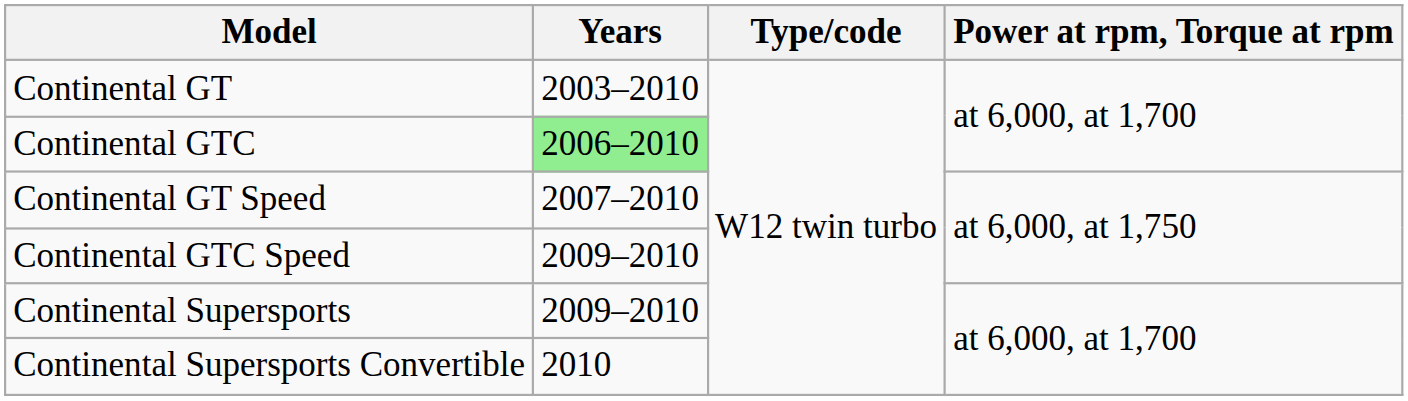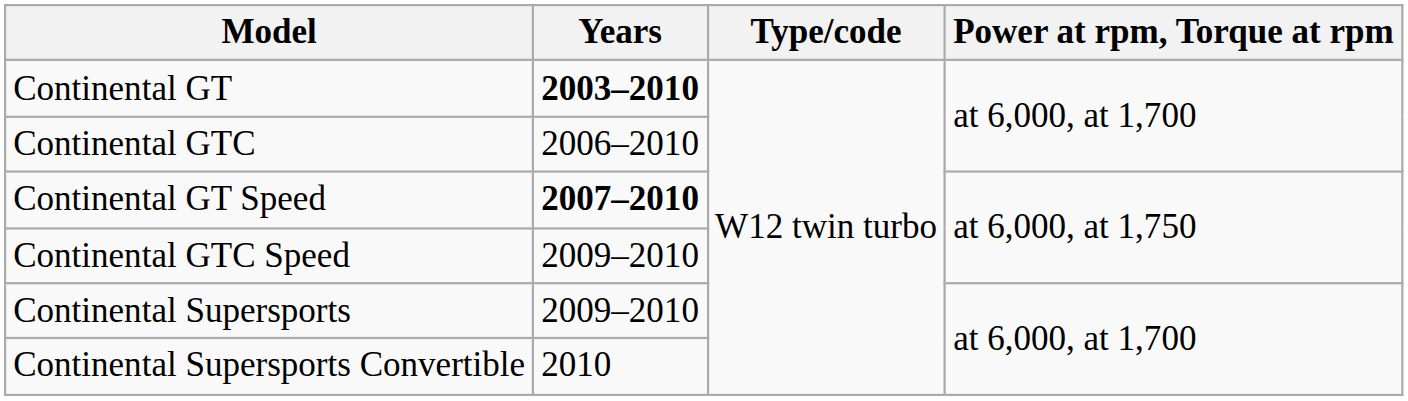Continental GT | Years: normal -> bold
Continental GTC | Years: lightgreen background -> no background
Continental GT Speed | Years: normal -> bold
